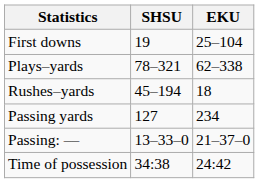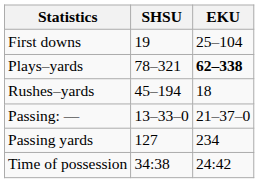Plays–yards | EKU: normal -> bold
rows swapped: Passing yards <-> Passing: ––
